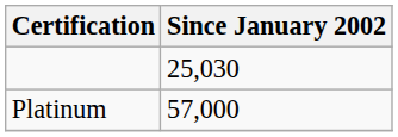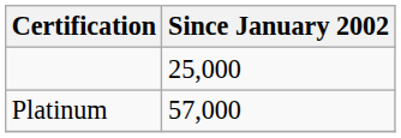row 2 | Since January 2002: 25,030 -> 25,000
